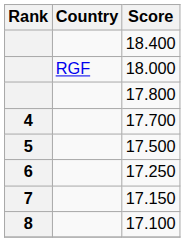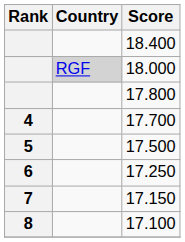18.000 | Country: no background -> lightgrey background
